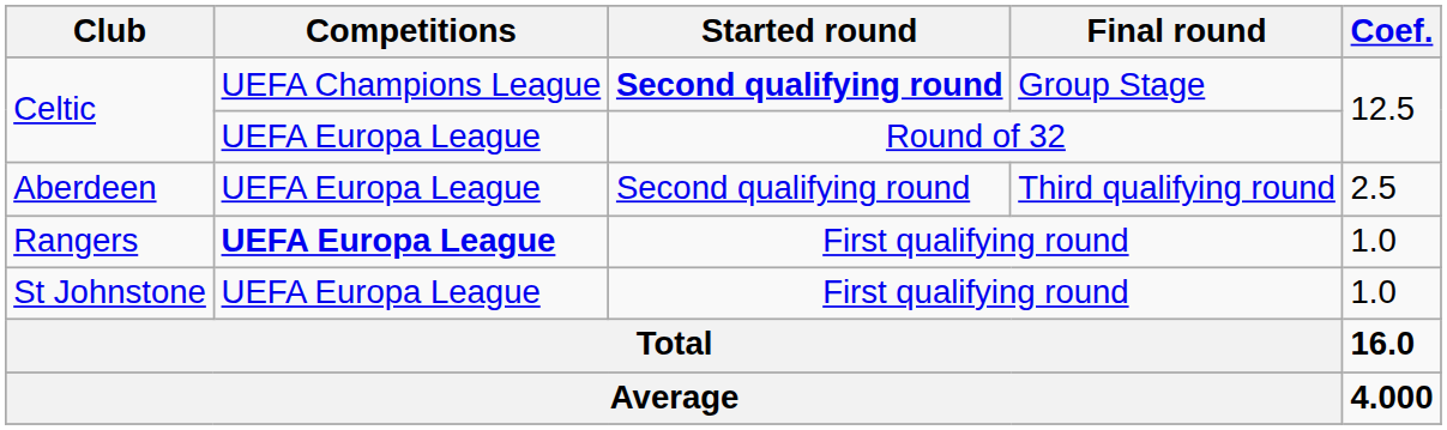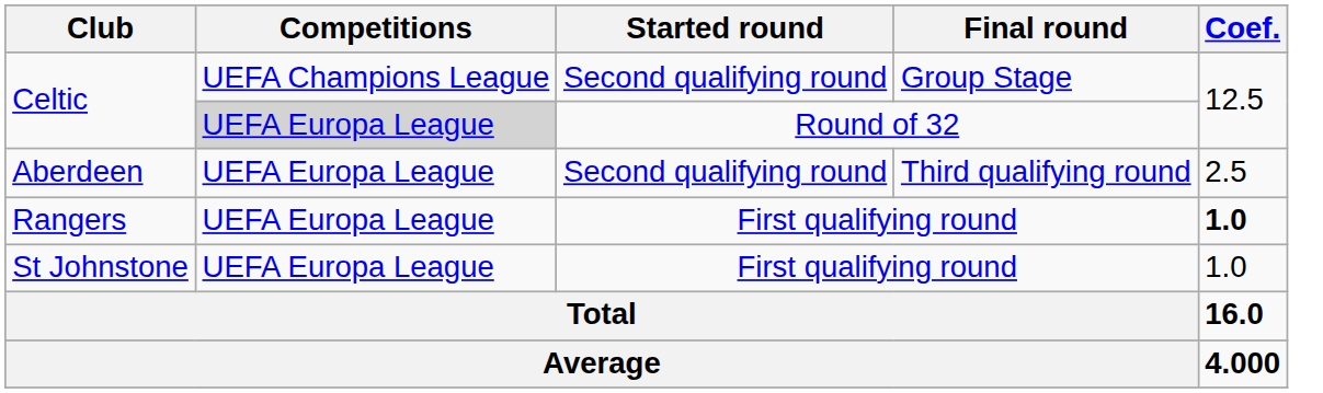Celtic / Group Stage | Started round: bold -> normal
Celtic / Round of 32 | Competitions: no background -> lightgrey background
Rangers | Competitions: bold -> normal
Rangers | Coef.: normal -> bold
